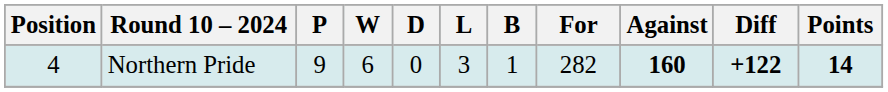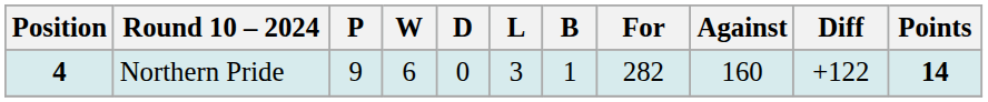Northern Pride | Position: normal -> bold
Northern Pride | Against: bold -> normal
Northern Pride | Diff: bold -> normal
